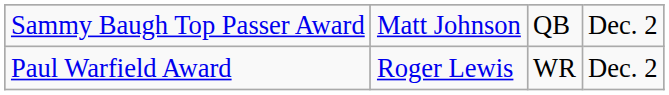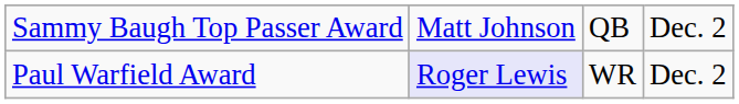Paul Warfield Award | column 2: no background -> lavender background
